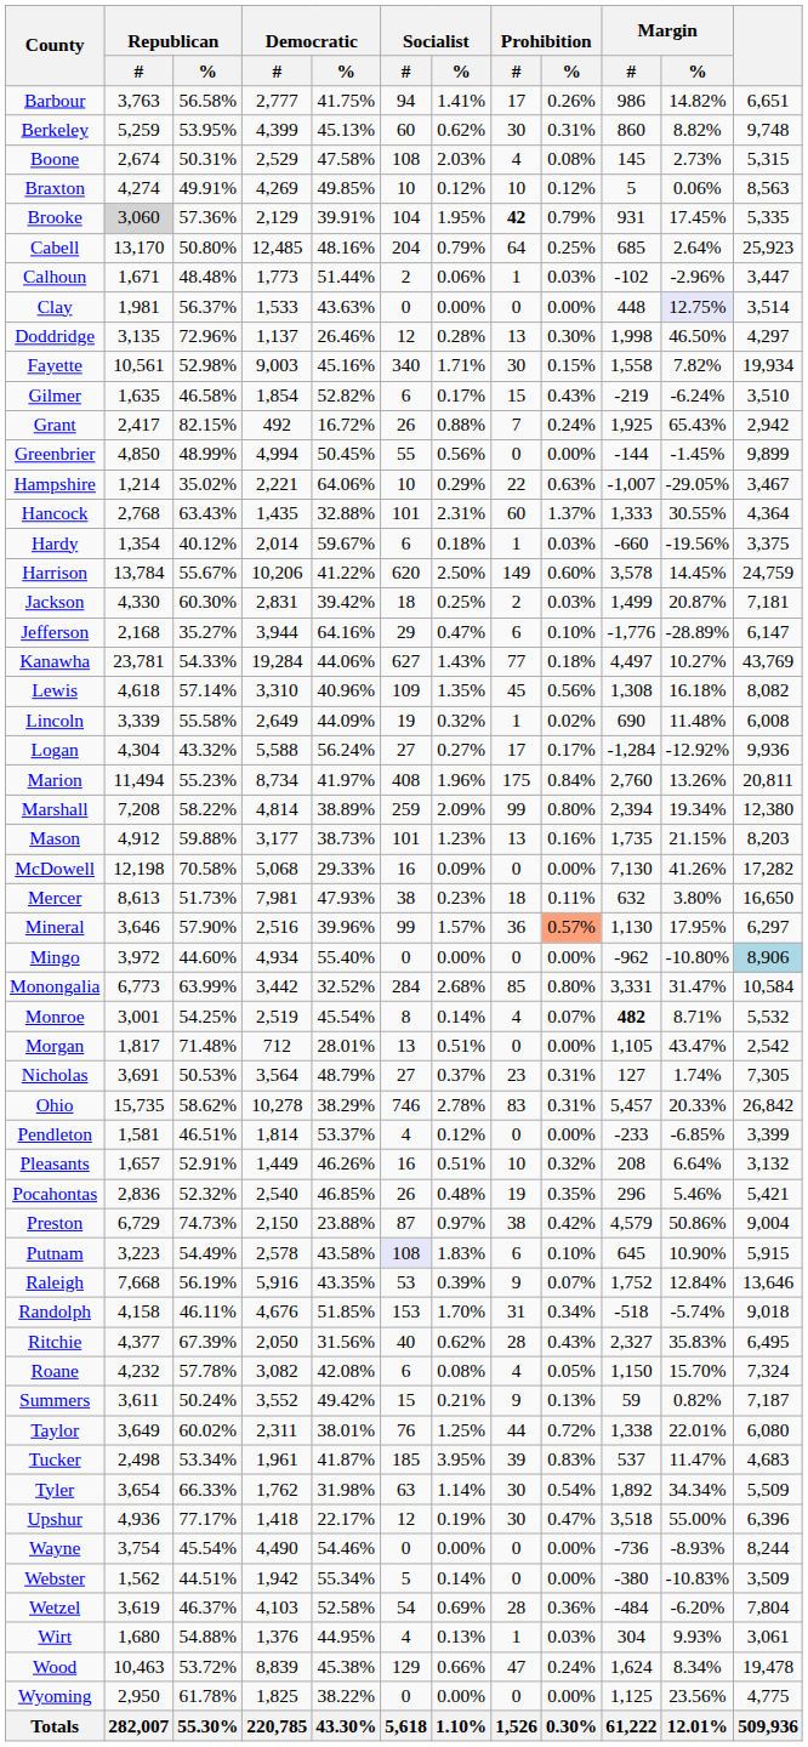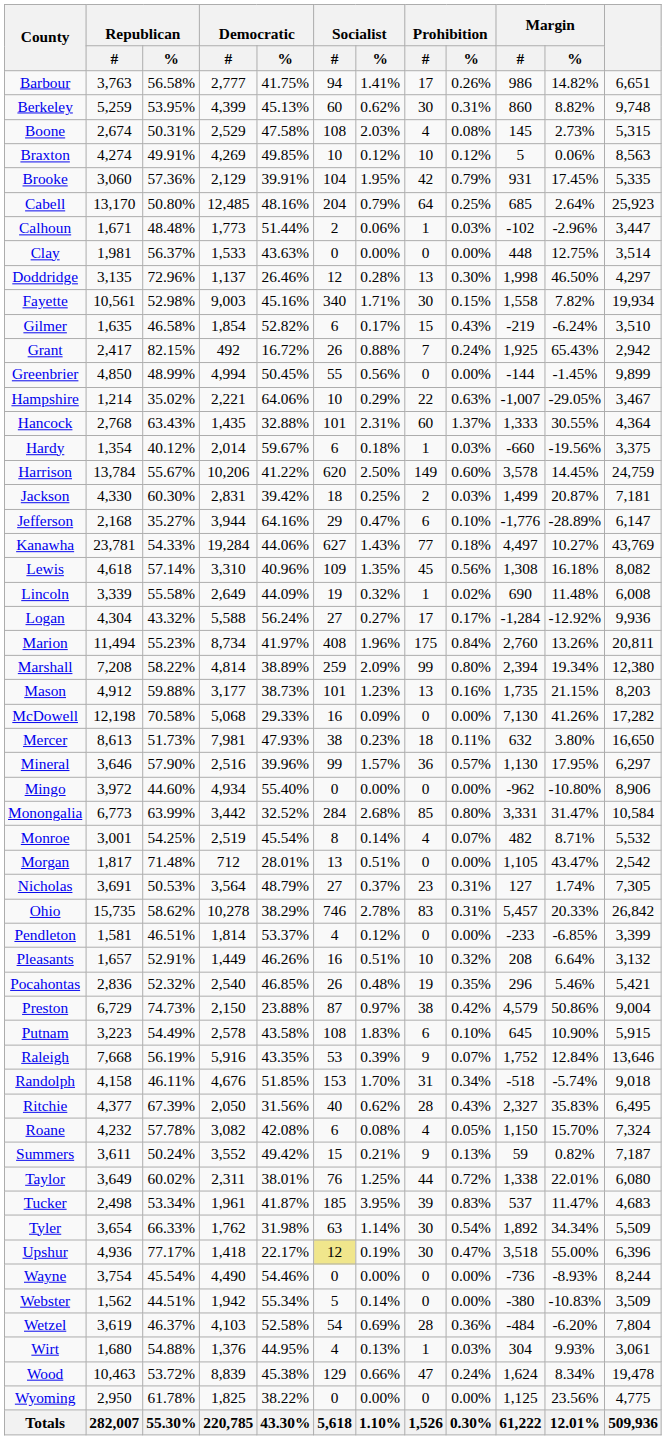Brooke | Republican / #: lightgrey background -> no background
Brooke | Prohibition / #: bold -> normal
Clay | Margin / %: lavender background -> no background
Mineral | Prohibition / %: lightsalmon background -> no background
Mingo | column 12: lightblue background -> no background
Monroe | Margin / #: bold -> normal
Putnam | Socialist / #: lavender background -> no background
Upshur | Socialist / #: no background -> khaki background
